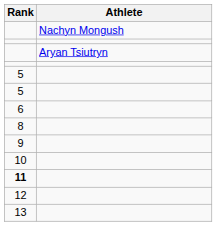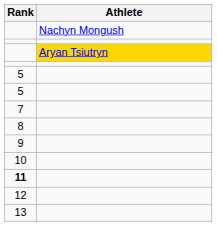row 4 | Athlete: no background -> gold background
row 8 | Rank: 6 -> 7
